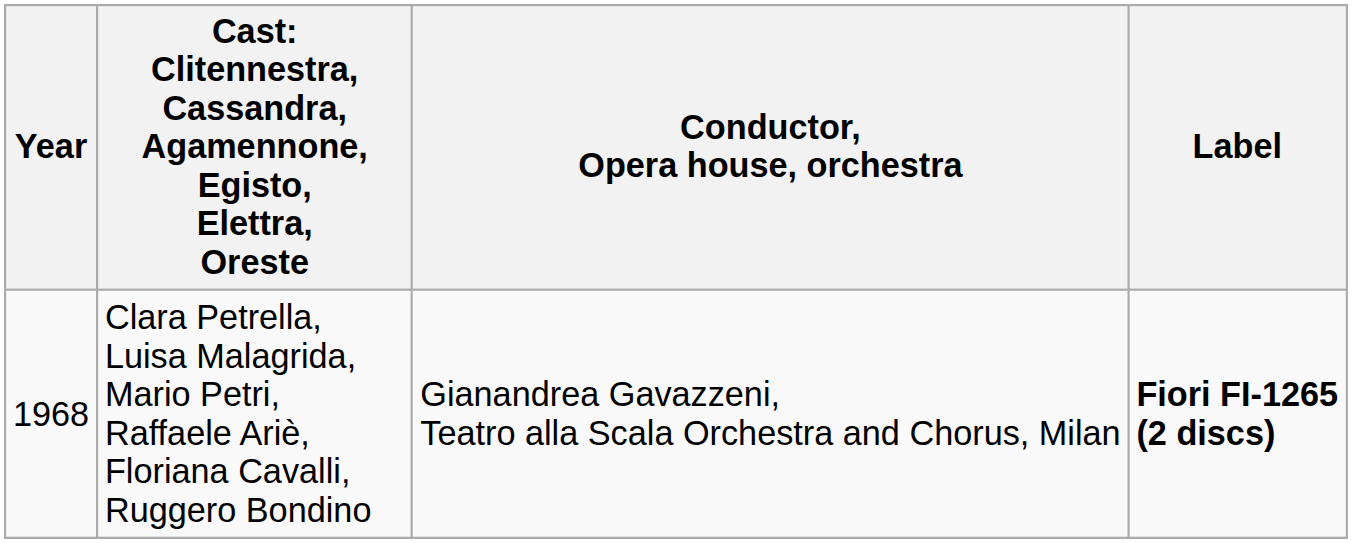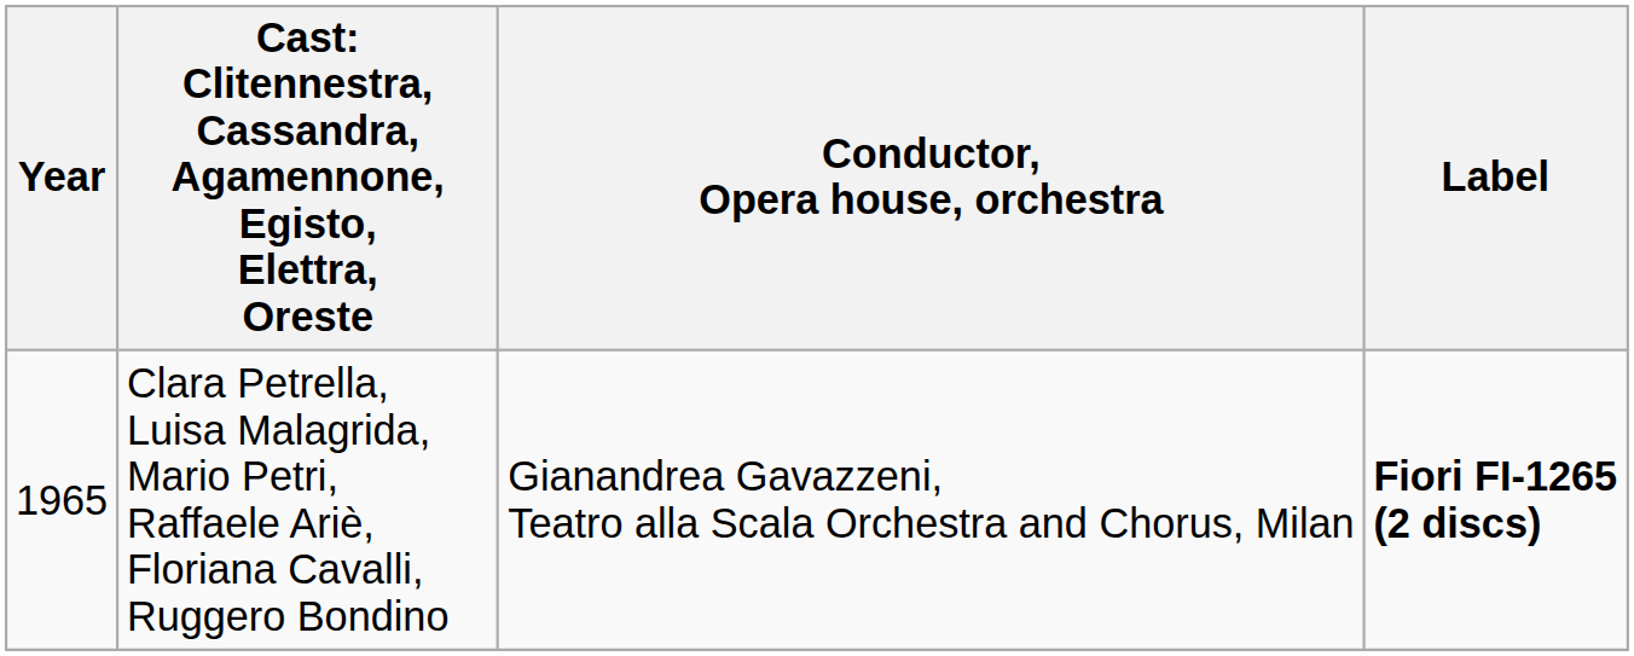row 2 | Year: 1968 -> 1965
